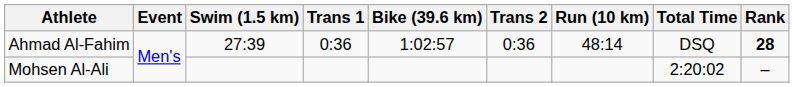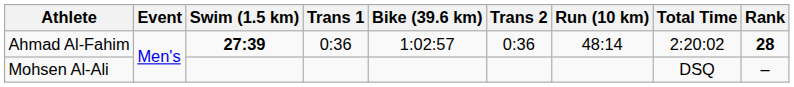Ahmad Al-Fahim | Swim (1.5 km): normal -> bold
Ahmad Al-Fahim | Total Time: DSQ -> 2:20:02
Mohsen Al-Ali | Total Time: 2:20:02 -> DSQ
